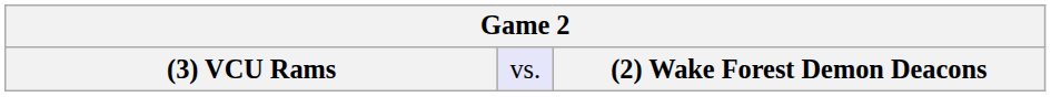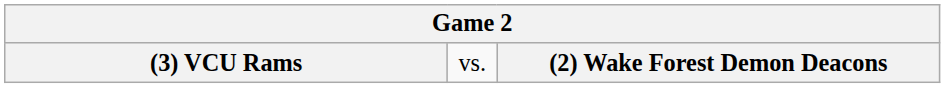(3) VCU Rams | column 2: lavender background -> no background
